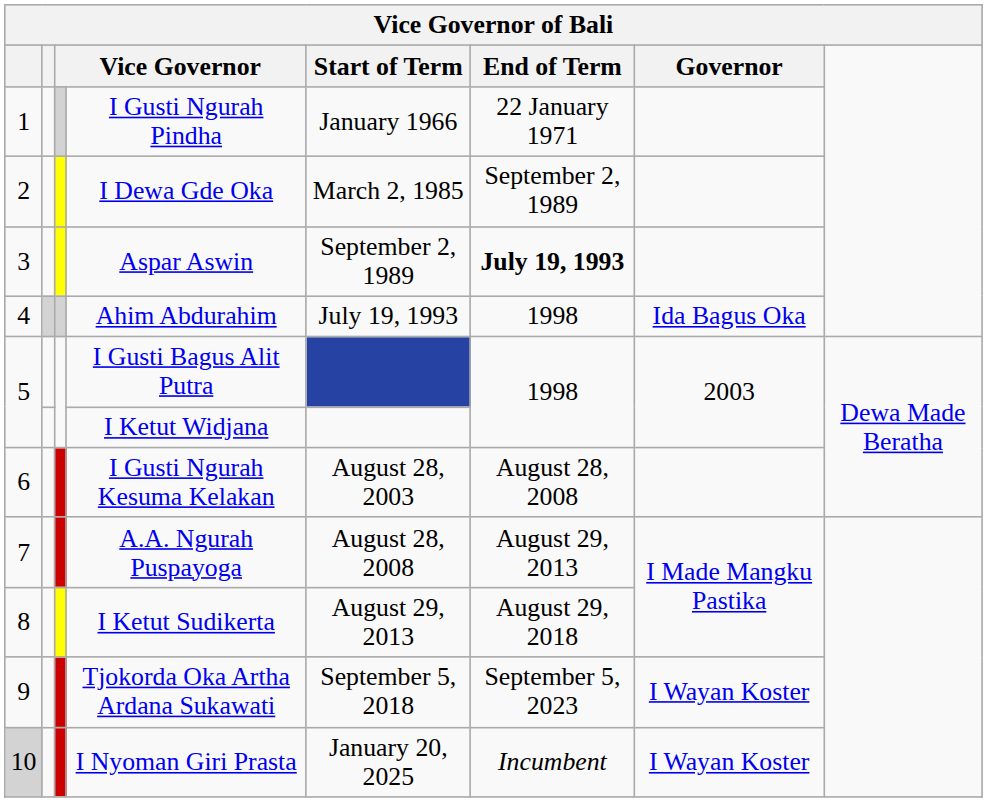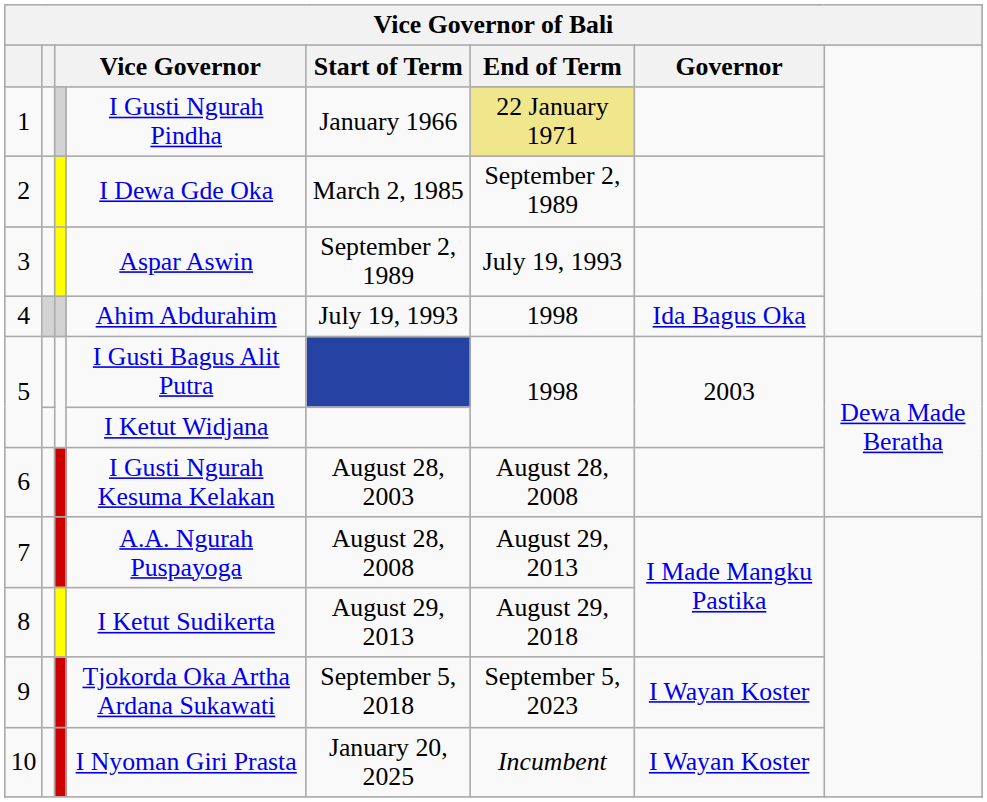I Gusti Ngurah Pindha | End of Term: no background -> khaki background
Aspar Aswin | End of Term: bold -> normal
I Nyoman Giri Prasta | column 1: lightgrey background -> no background
